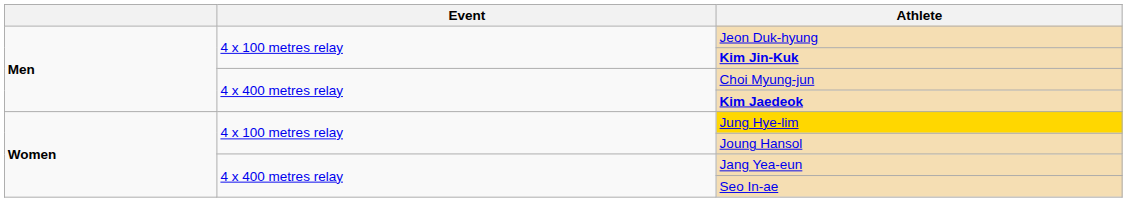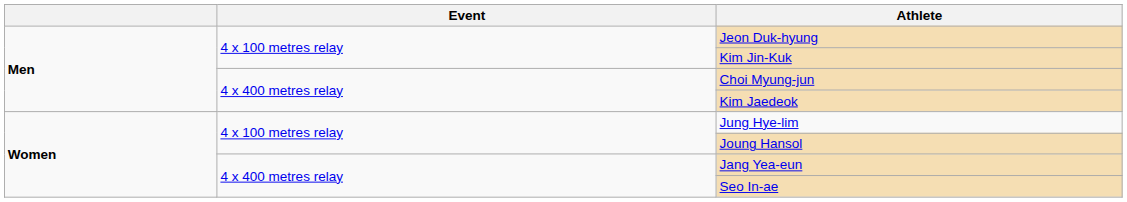Kim Jin-Kuk | Athlete: bold -> normal
Kim Jaedeok | Athlete: bold -> normal
Jung Hye-lim | Athlete: gold background -> no background
